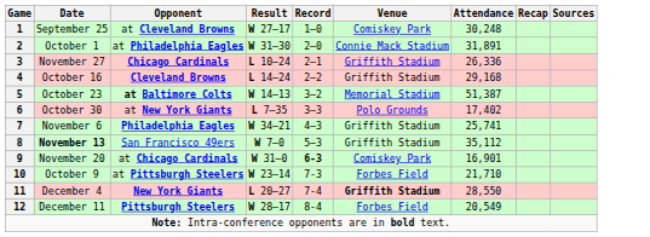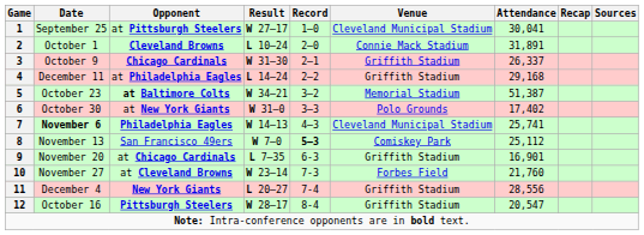1 | Opponent: at Cleveland Browns -> at Pittsburgh Steelers
1 | Venue: Comiskey Park -> Cleveland Municipal Stadium
1 | Attendance: 30,248 -> 30,041
2 | Opponent: at Philadelphia Eagles -> Cleveland Browns
2 | Result: W 31–30 -> L 10–24
3 | Date: November 27 -> October 9
3 | Result: L 10–24 -> W 31–30
3 | Attendance: 26,336 -> 26,337
4 | Date: October 16 -> December 11
4 | Opponent: Cleveland Browns -> at Philadelphia Eagles
5 | Result: W 14–13 -> W 34–21
6 | Result: L 7–35 -> W 31–0
7 | Date: normal -> bold
7 | Result: W 34–21 -> W 14–13
7 | Venue: Griffith Stadium -> Cleveland Municipal Stadium
8 | Date: bold -> normal
8 | Record: normal -> bold
8 | Venue: Griffith Stadium -> Comiskey Park
8 | Attendance: 35,112 -> 25,112
9 | Result: W 31–0 -> L 7–35
9 | Record: bold -> normal
9 | Venue: Comiskey Park -> Griffith Stadium
10 | Date: October 9 -> November 27
10 | Opponent: at Pittsburgh Steelers -> at Cleveland Browns
10 | Attendance: 21,710 -> 21,760
11 | Venue: bold -> normal
11 | Attendance: 28,550 -> 28,556
12 | Date: December 11 -> October 16
12 | Venue: Forbes Field -> Griffith Stadium
12 | Attendance: 20,549 -> 20,547
